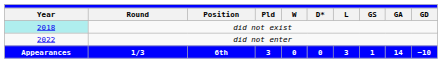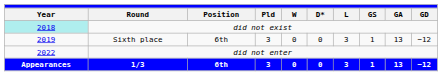+ row: 2019 | Sixth place | 6th | 3 | 0 | 0 | 3 | 1 | 13 | −12
1/3 | GA: 14 -> 13
1/3 | GD: −10 -> −12
